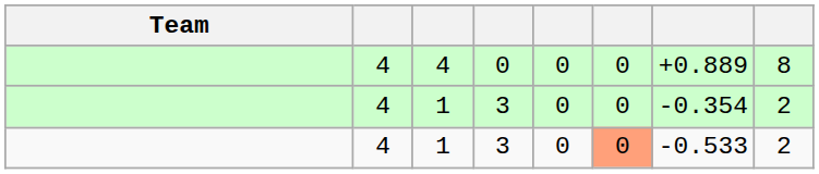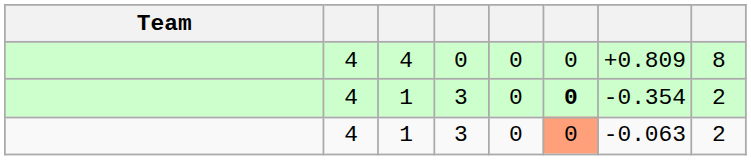row 2 | column 7: +0.889 -> +0.809
row 3 | column 6: normal -> bold
row 4 | column 7: -0.533 -> -0.063
